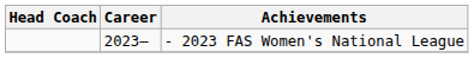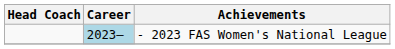- 2023 FAS Women's National League | Career: no background -> lightblue background
